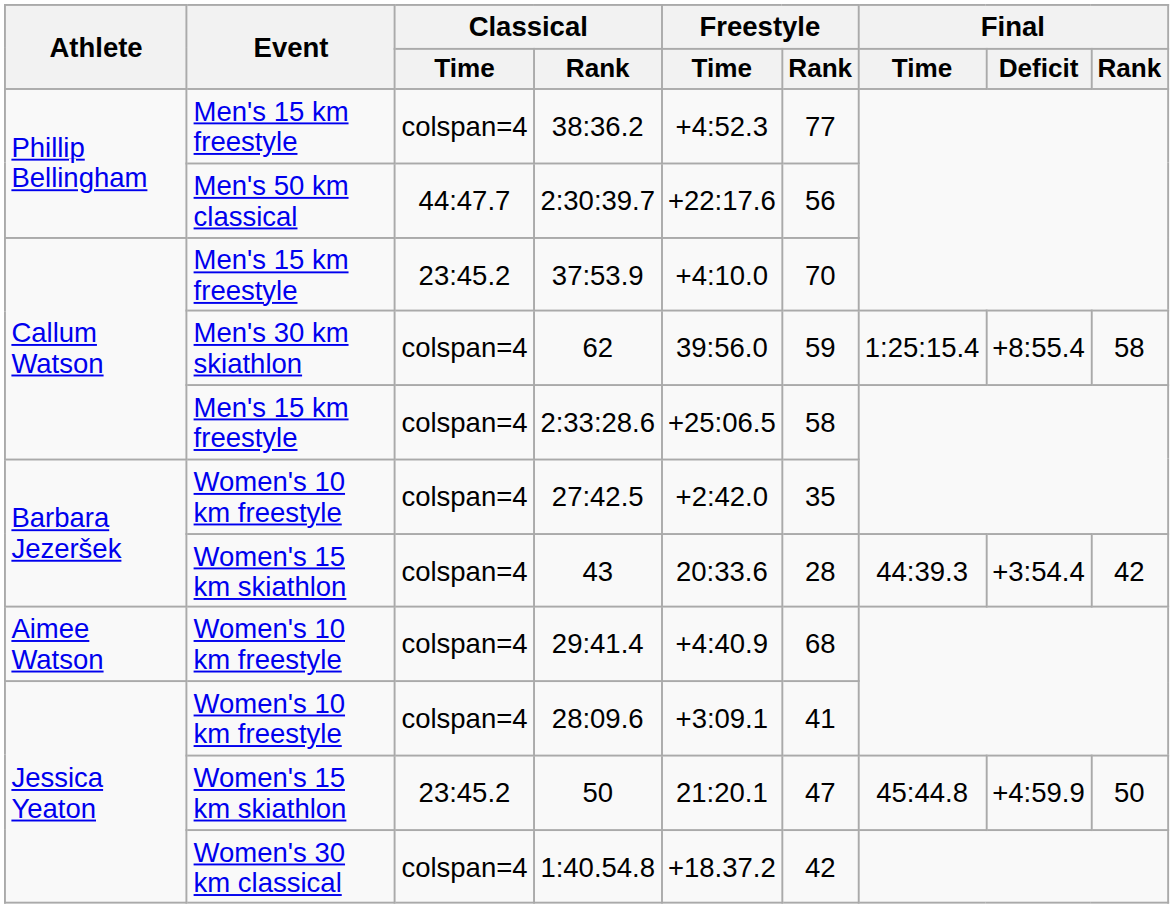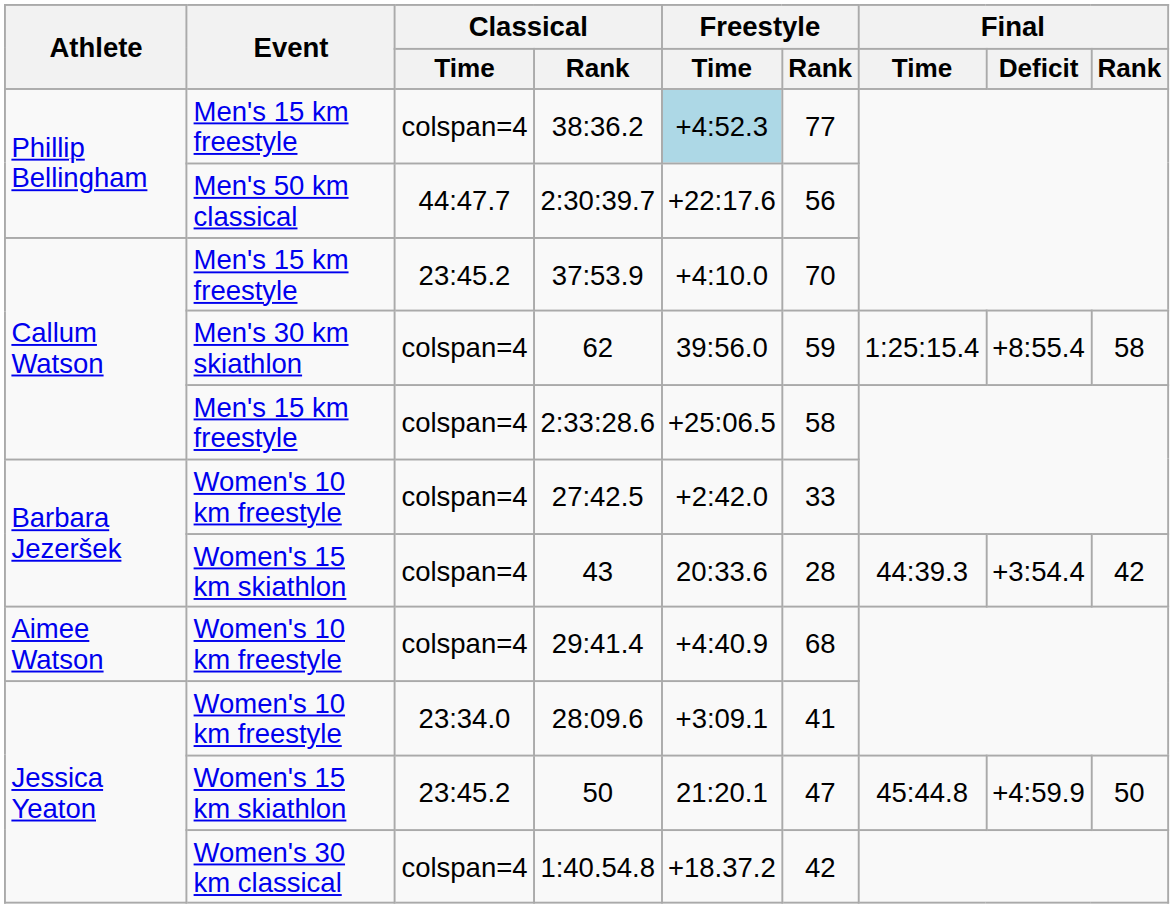38:36.2 | Freestyle / Time: no background -> lightblue background
27:42.5 | Freestyle / Rank: 35 -> 33
28:09.6 | Classical / Time: colspan=4 -> 23:34.0
